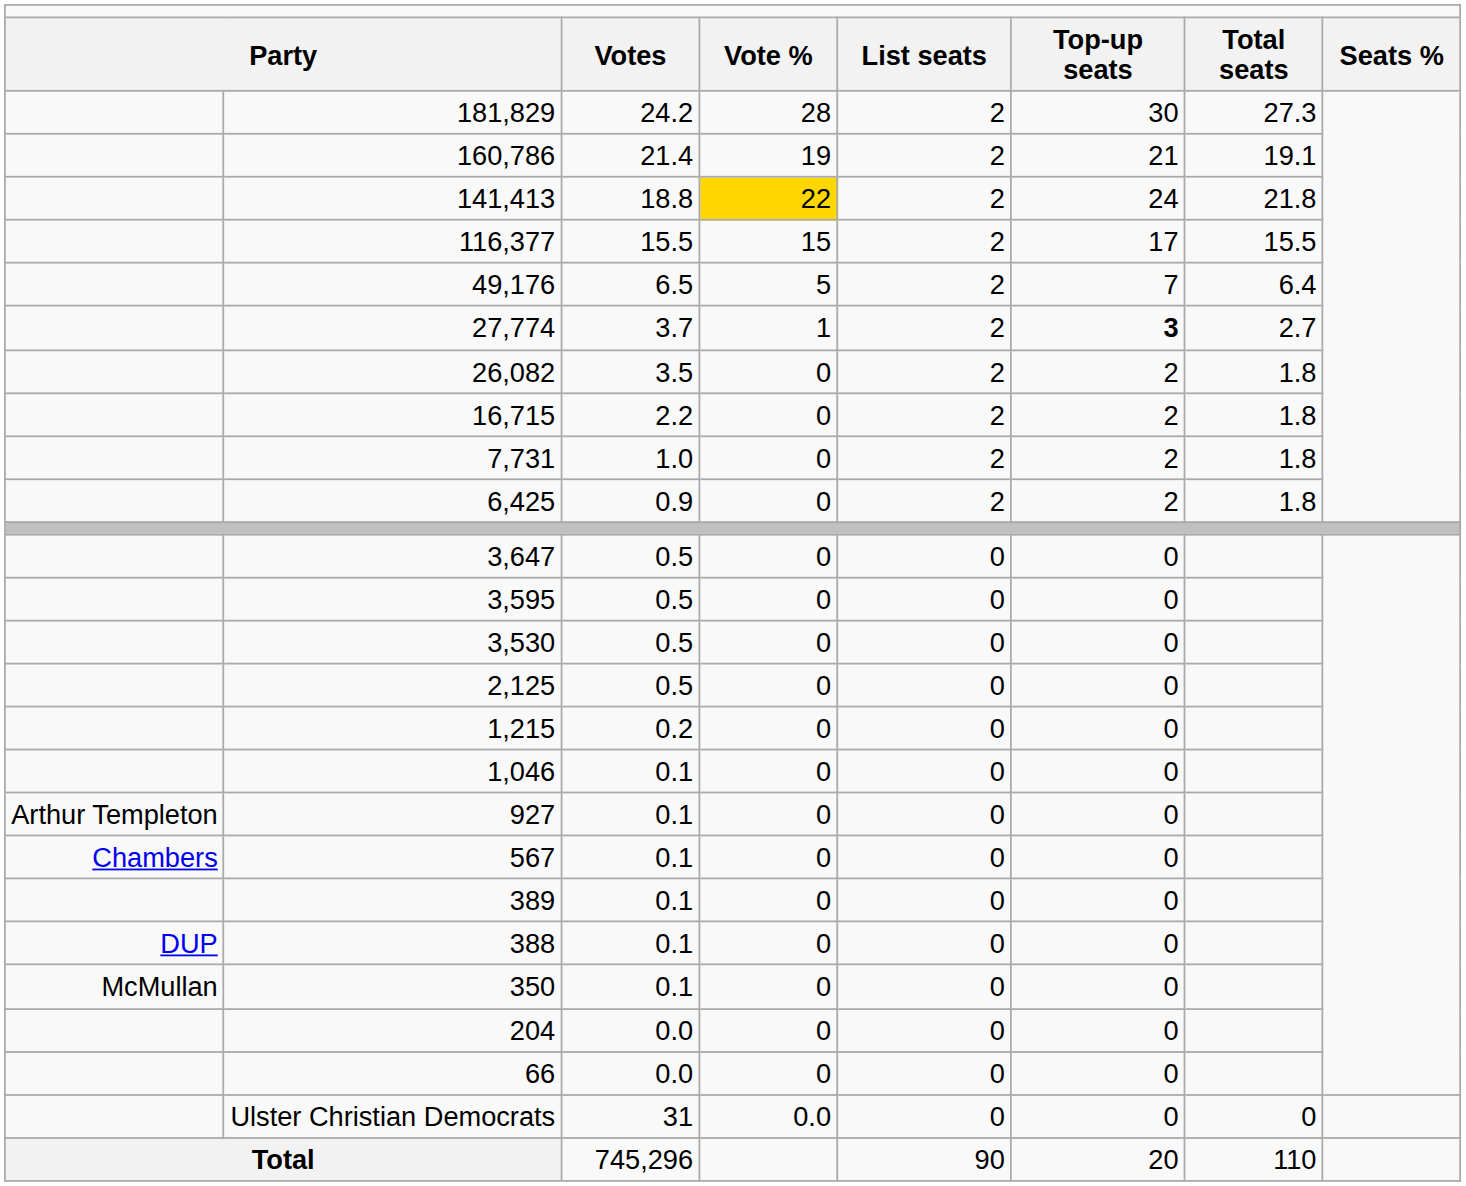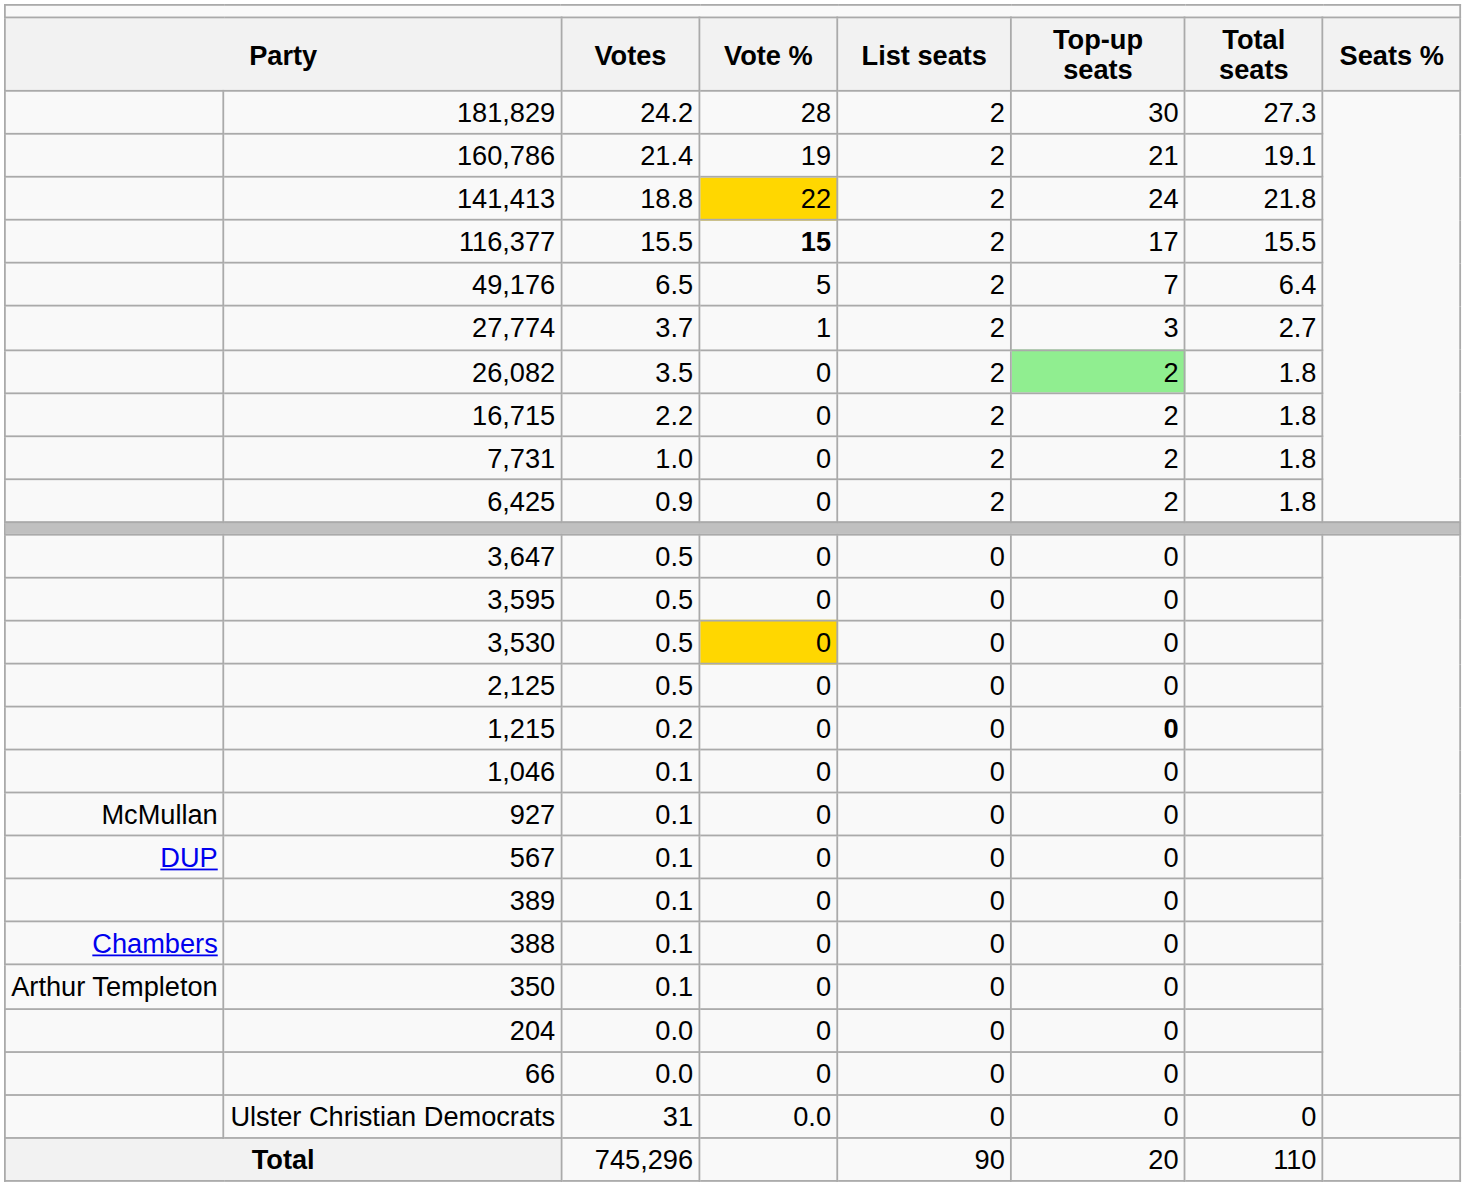116,377 | column 4: normal -> bold
27,774 | column 6: bold -> normal
26,082 | column 6: no background -> lightgreen background
3,530 | column 4: no background -> gold background
1,215 | column 6: normal -> bold
927 | column 1: Arthur Templeton -> McMullan
567 | column 1: Chambers -> DUP
388 | column 1: DUP -> Chambers
350 | column 1: McMullan -> Arthur Templeton
